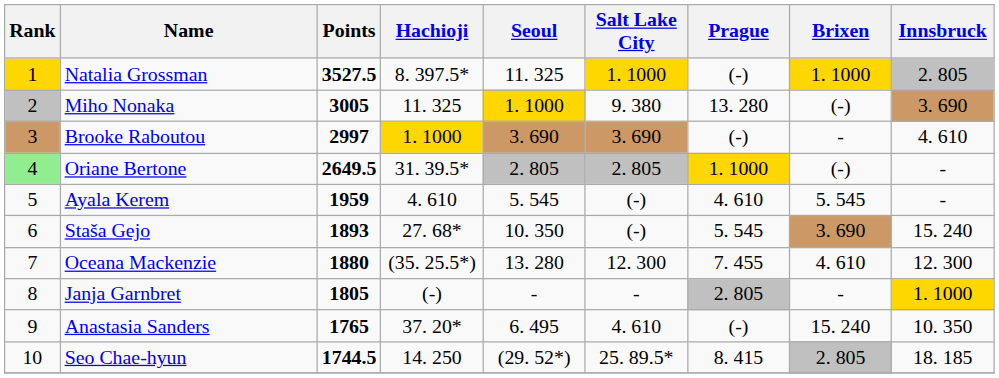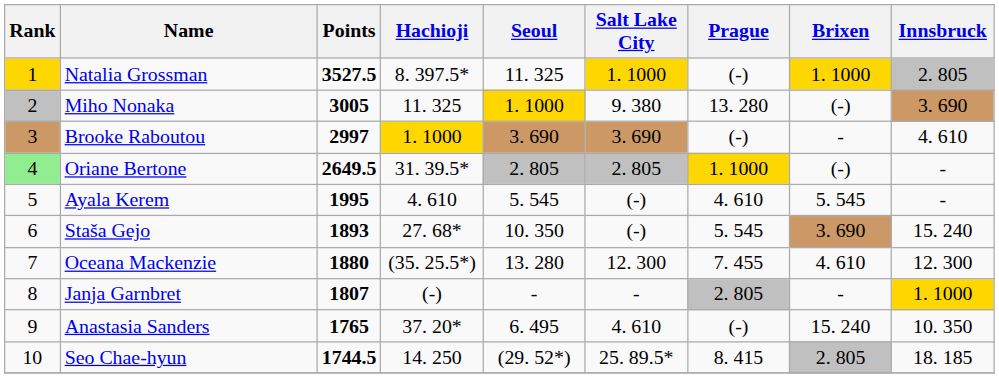Ayala Kerem | Points: 1959 -> 1995
Janja Garnbret | Points: 1805 -> 1807
